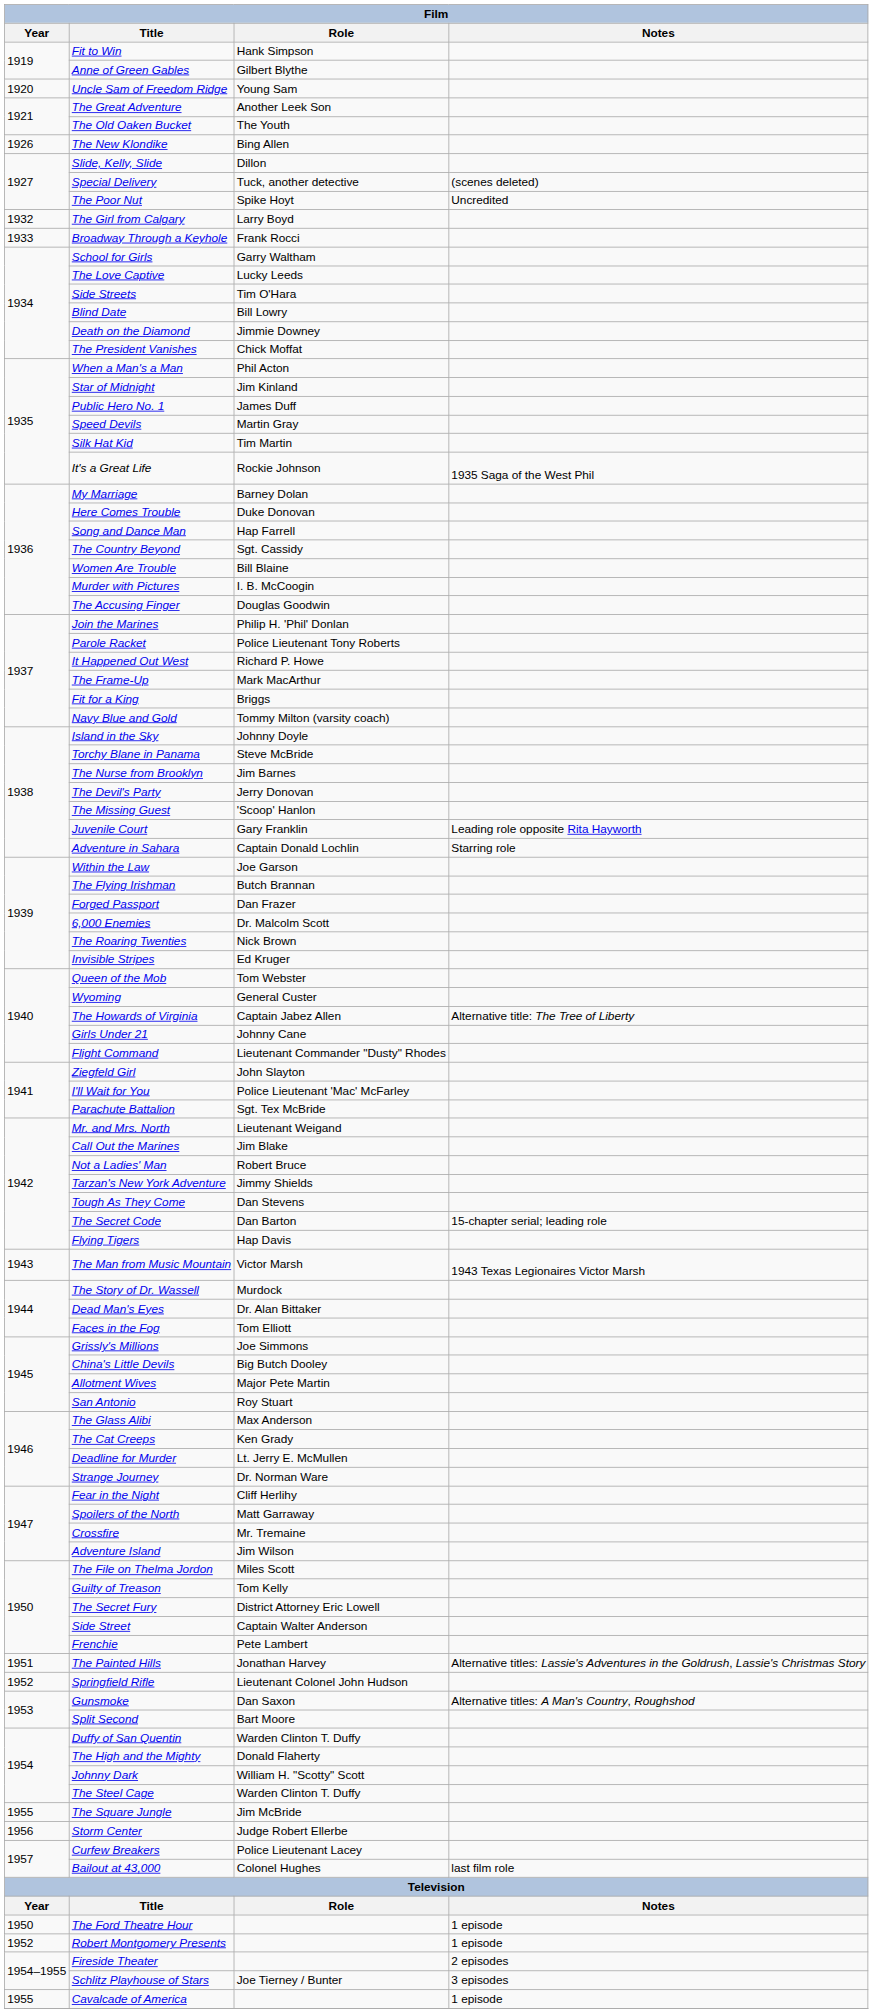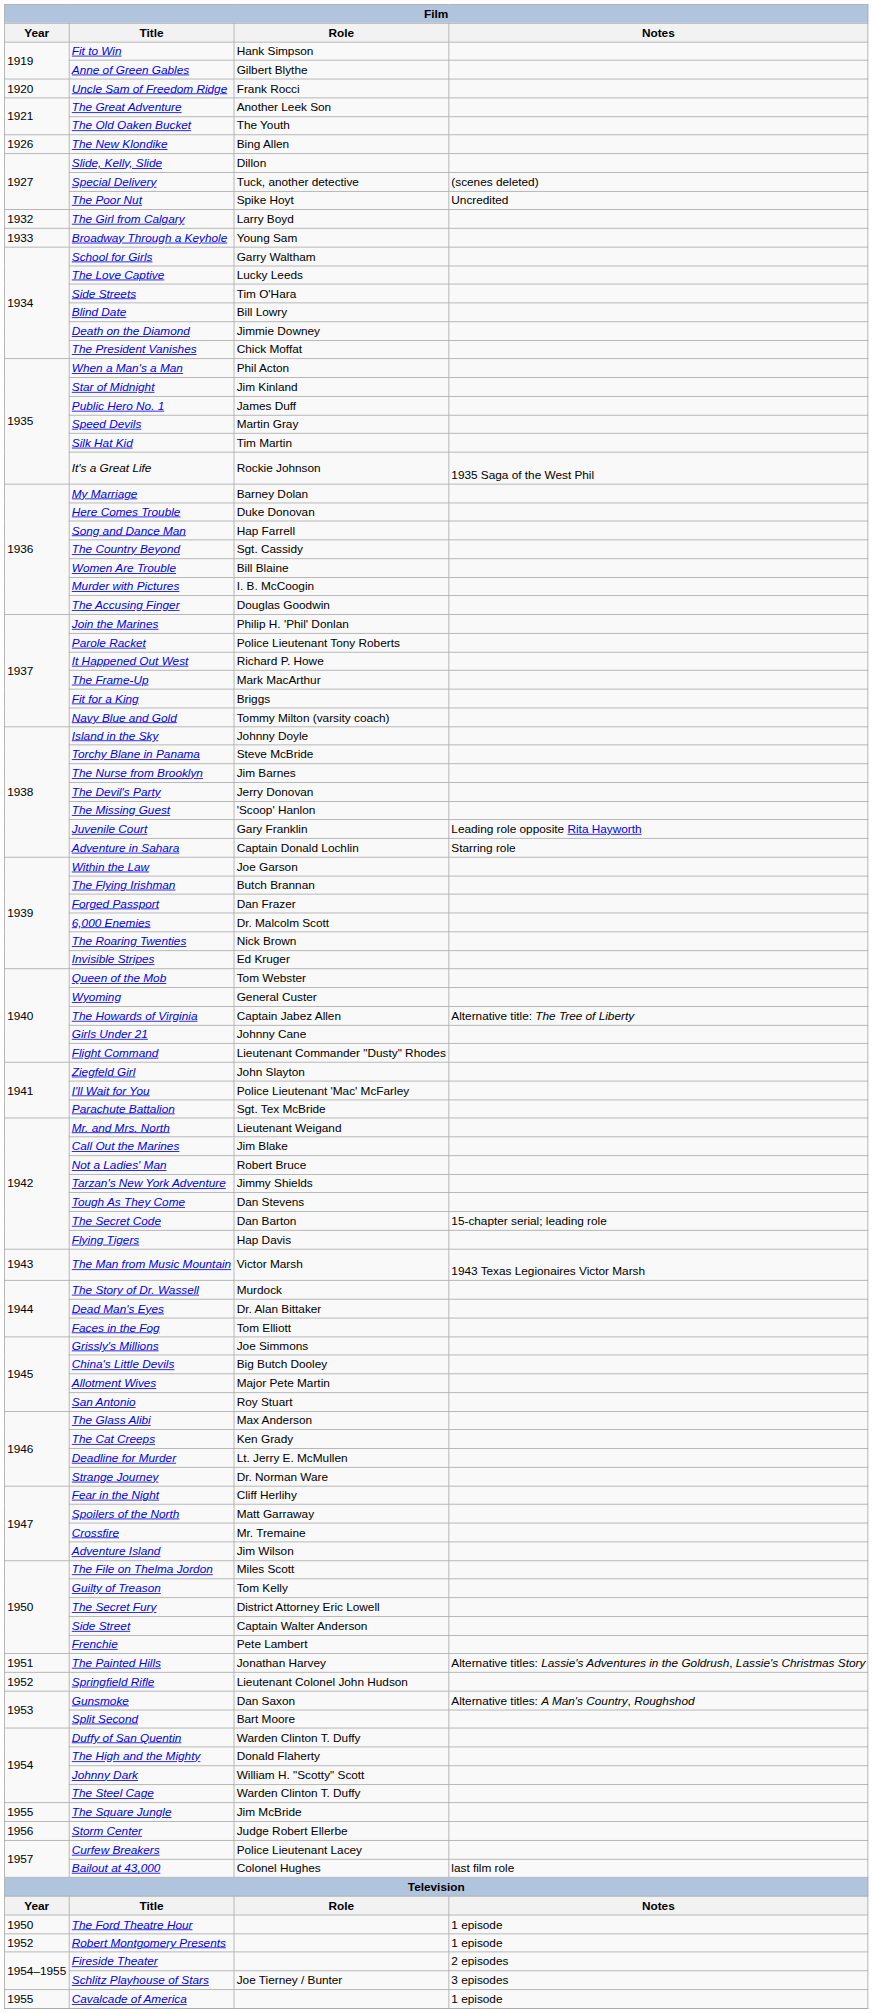Uncle Sam of Freedom Ridge | Role: Young Sam -> Frank Rocci
Broadway Through a Keyhole | Role: Frank Rocci -> Young Sam
